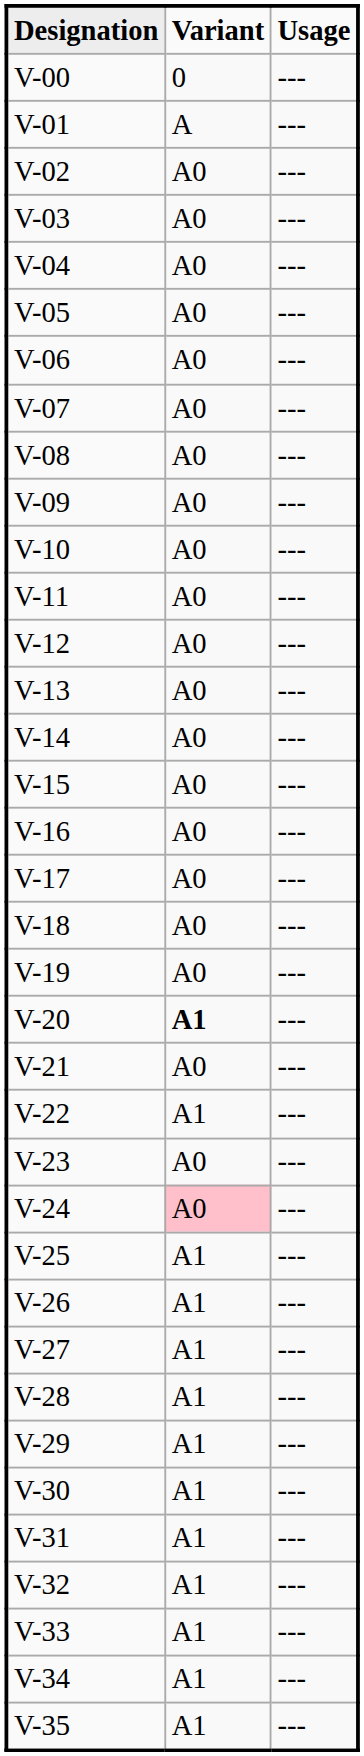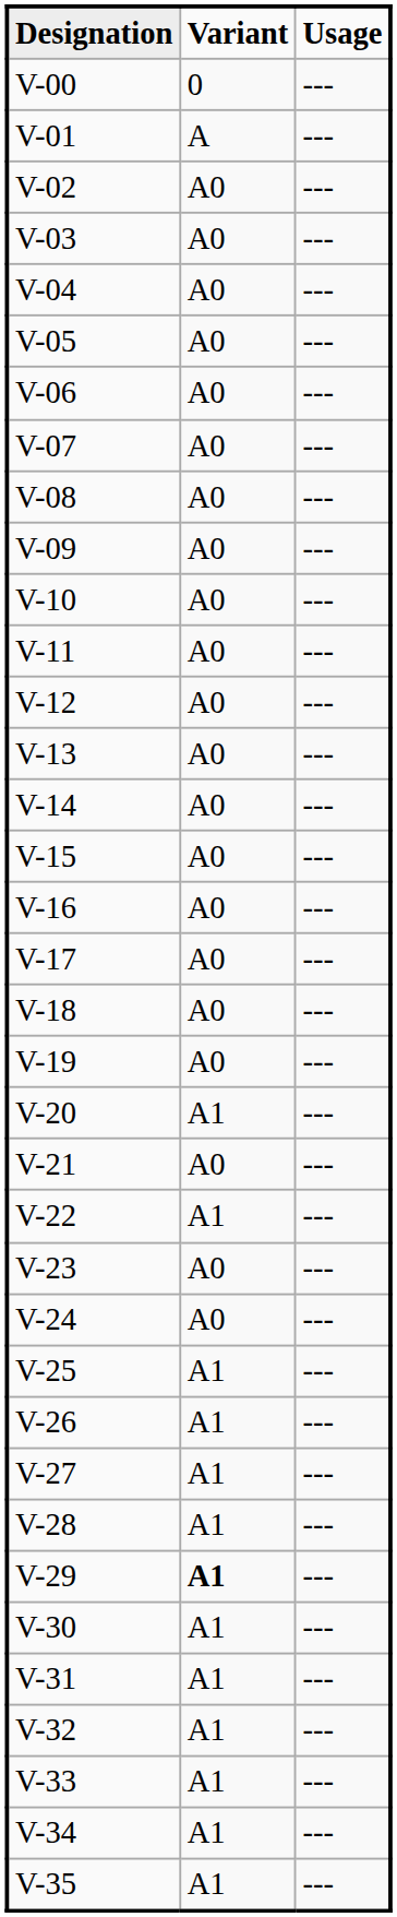V-20 | Variant: bold -> normal
V-24 | Variant: pink background -> no background
V-29 | Variant: normal -> bold
